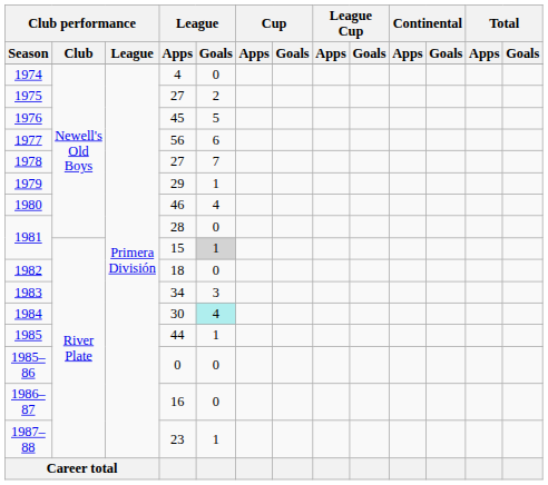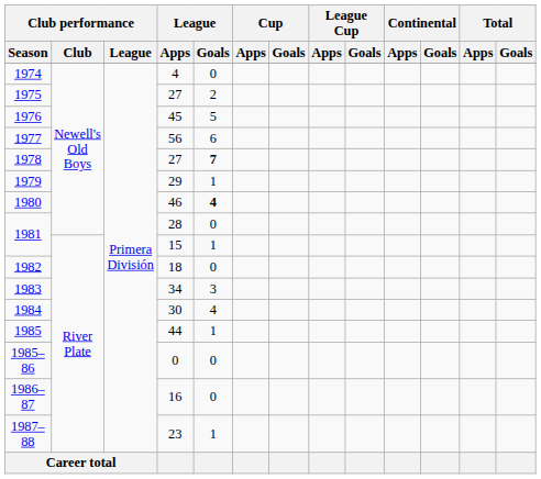1978 | League / Goals: normal -> bold
1980 | League / Goals: normal -> bold
1981 / 15 | League / Goals: lightgrey background -> no background
1984 | League / Goals: paleturquoise background -> no background
